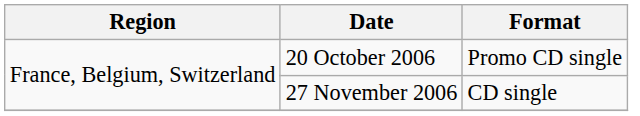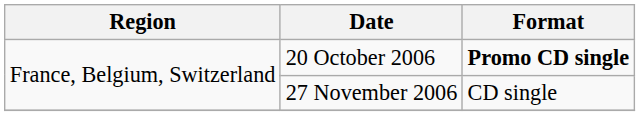20 October 2006 | Format: normal -> bold
